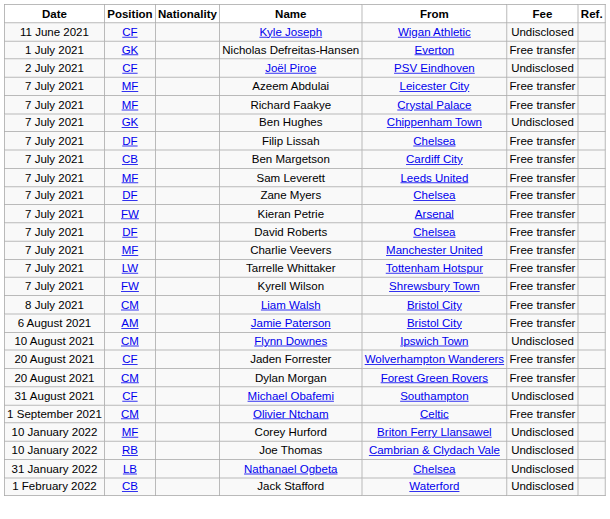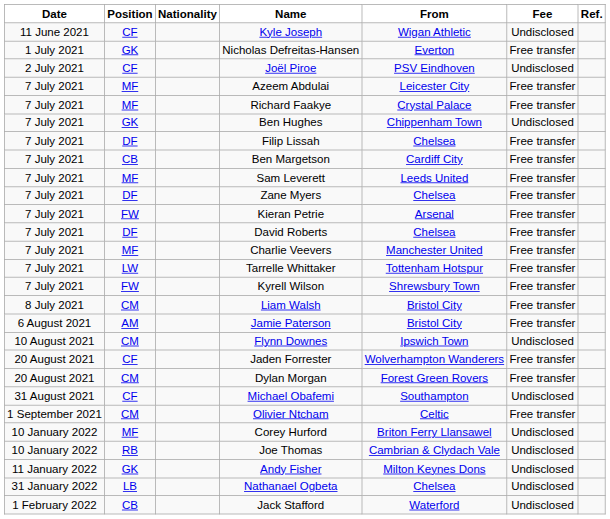+ row: 11 January 2022 | GK | Andy Fisher | Milton Keynes Dons | Undisclosed
